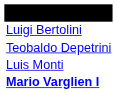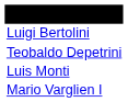Mario Varglien I | column 1: bold -> normal
